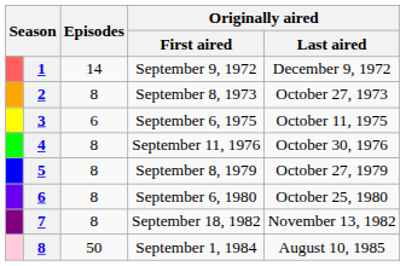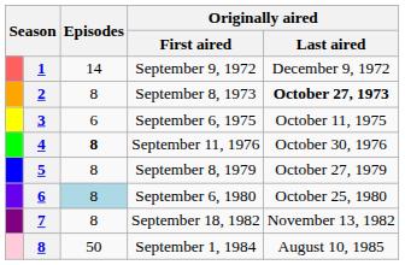September 8, 1973 | Originally aired / Last aired: normal -> bold
September 11, 1976 | Episodes: normal -> bold
September 6, 1980 | Episodes: no background -> lightblue background
